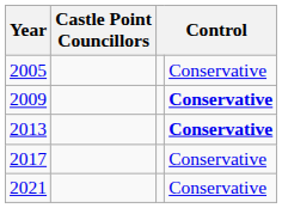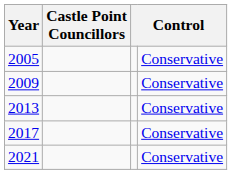2009 | column 4: bold -> normal
2013 | column 4: bold -> normal
